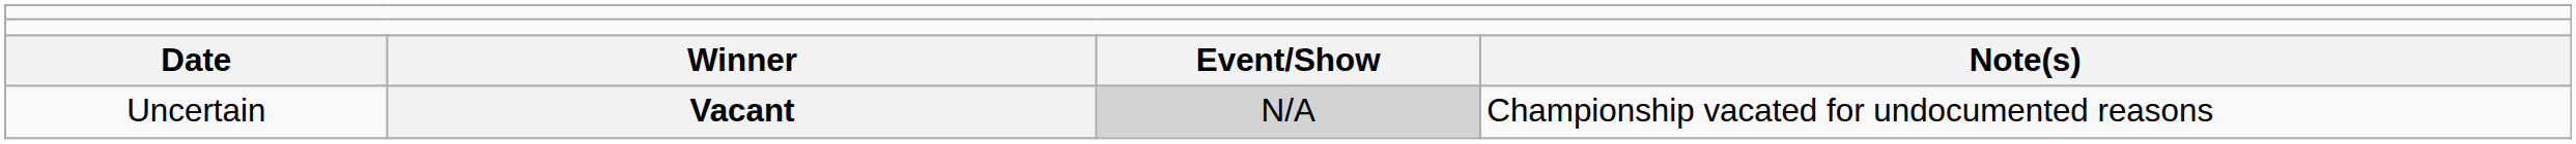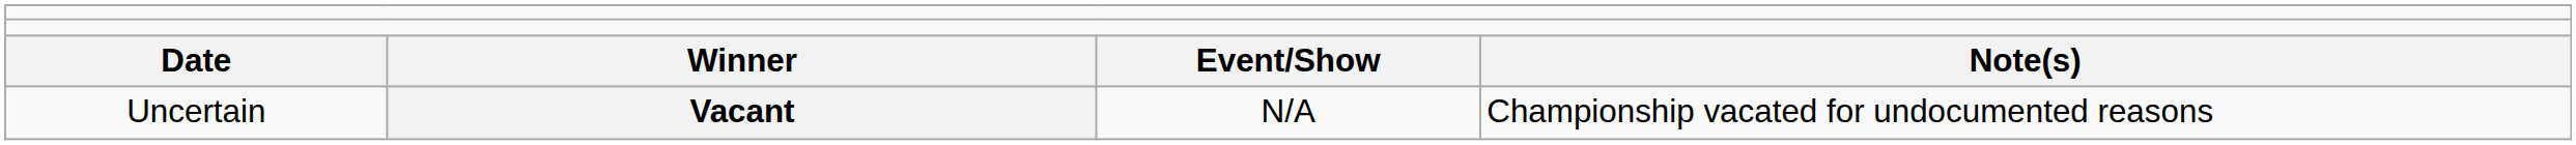Uncertain | column 3: lightgrey background -> no background
